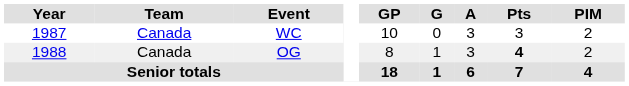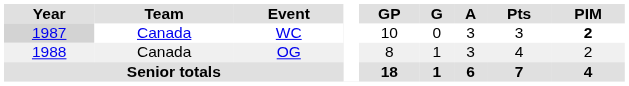WC | Year: no background -> lightgrey background
WC | PIM: normal -> bold
OG | Pts: bold -> normal
